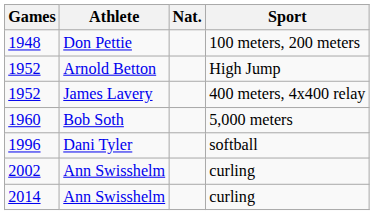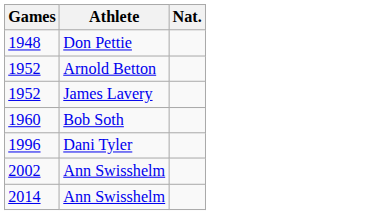- column: Sport | 100 meters, 200 meters | High Jump | 400 meters, 4x400 relay | 5,000 meters | softball | curling | curling
